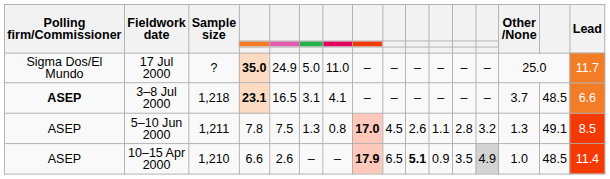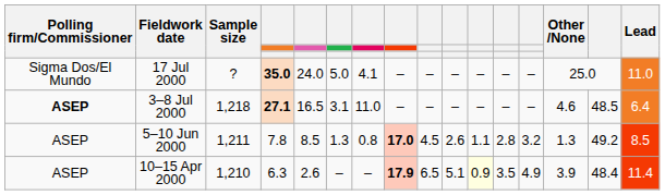17 Jul 2000 | column 5: 24.9 -> 24.0
17 Jul 2000 | column 7: 11.0 -> 4.1
17 Jul 2000 | Lead: 11.7 -> 11.0
3–8 Jul 2000 | column 4: 23.1 -> 27.1
3–8 Jul 2000 | column 7: 4.1 -> 11.0
3–8 Jul 2000 | Other /None: 3.7 -> 4.6
3–8 Jul 2000 | Lead: 6.6 -> 6.4
5–10 Jun 2000 | column 5: 7.5 -> 8.5
5–10 Jun 2000 | column 15: 49.1 -> 49.2
10–15 Apr 2000 | column 4: 6.6 -> 6.3
10–15 Apr 2000 | column 10: bold -> normal
10–15 Apr 2000 | column 11: no background -> lightyellow background
10–15 Apr 2000 | column 13: lightgrey background -> no background
10–15 Apr 2000 | Other /None: 1.0 -> 3.9
10–15 Apr 2000 | column 15: 48.5 -> 48.4
